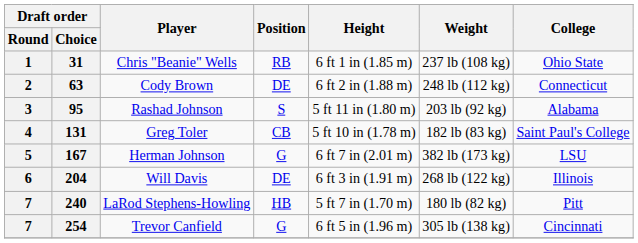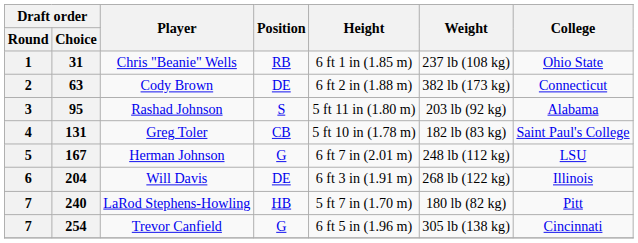63 | Weight: 248 lb (112 kg) -> 382 lb (173 kg)
167 | Weight: 382 lb (173 kg) -> 248 lb (112 kg)
